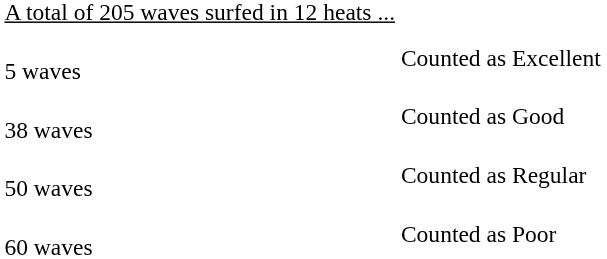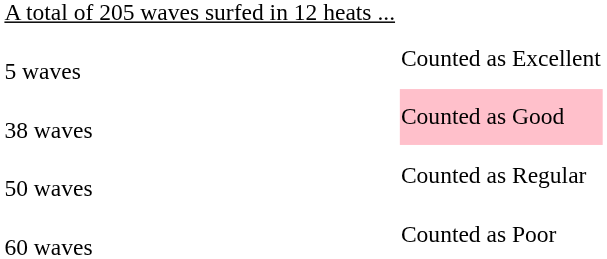38 waves | column 2: no background -> pink background
